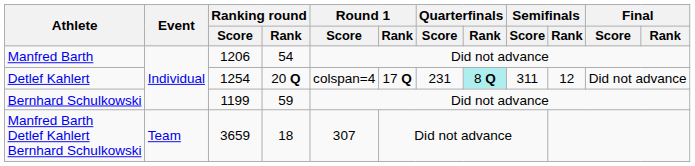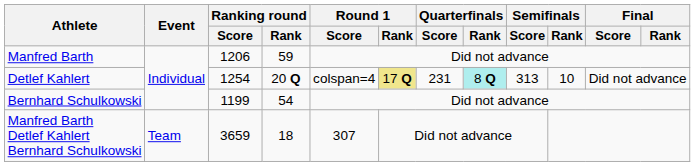Manfred Barth | Ranking round / Rank: 54 -> 59
Detlef Kahlert | Round 1 / Rank: no background -> khaki background
Detlef Kahlert | Semifinals / Score: 311 -> 313
Detlef Kahlert | Semifinals / Rank: 12 -> 10
Bernhard Schulkowski | Ranking round / Rank: 59 -> 54
